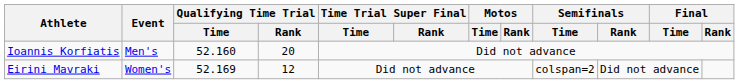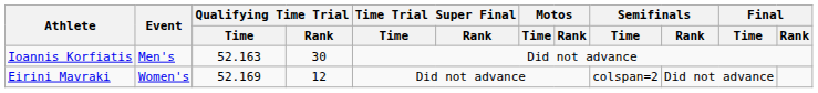Ioannis Korfiatis | Qualifying Time Trial / Time: 52.160 -> 52.163
Ioannis Korfiatis | Qualifying Time Trial / Rank: 20 -> 30
